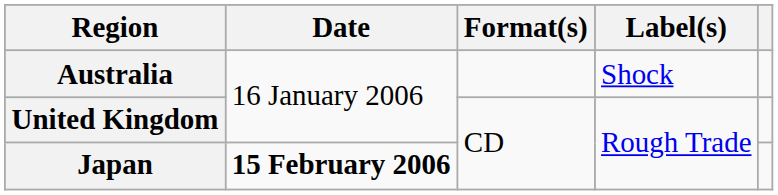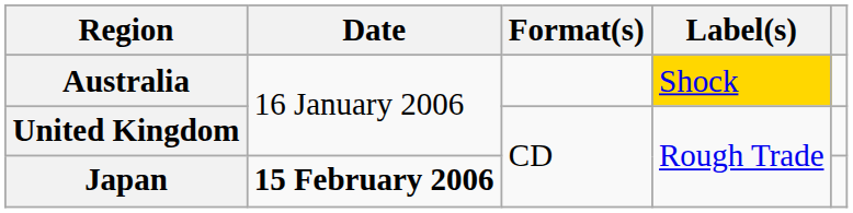Australia | Label(s): no background -> gold background
